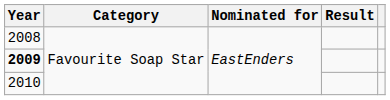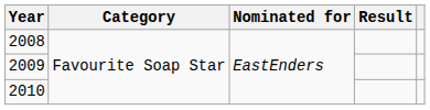2009 | Year: bold -> normal
